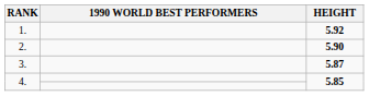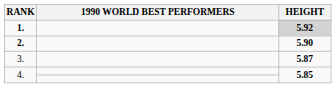1. | RANK: normal -> bold
1. | HEIGHT: no background -> lightgrey background
2. | RANK: normal -> bold
